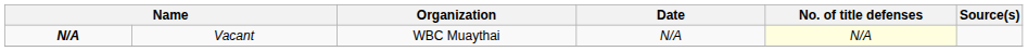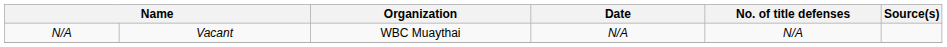row 2 | column 1: bold -> normal
row 2 | No. of title defenses: lightyellow background -> no background
